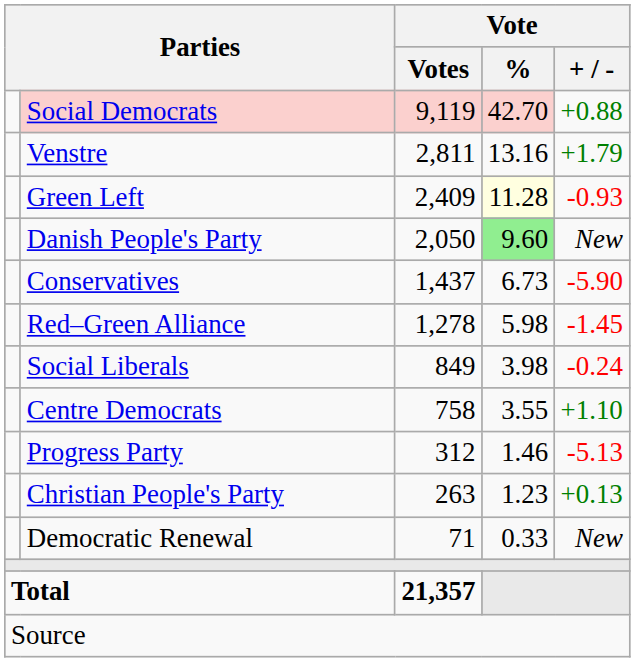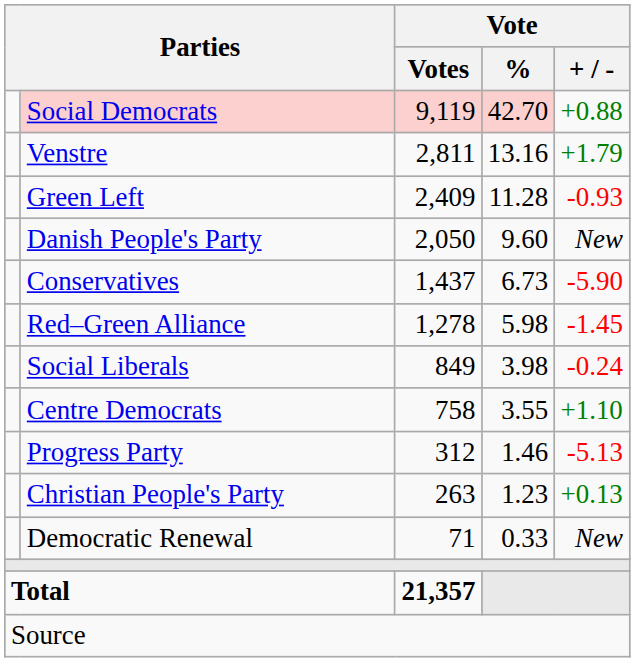Green Left | Vote / %: lightyellow background -> no background
Danish People's Party | Vote / %: lightgreen background -> no background
